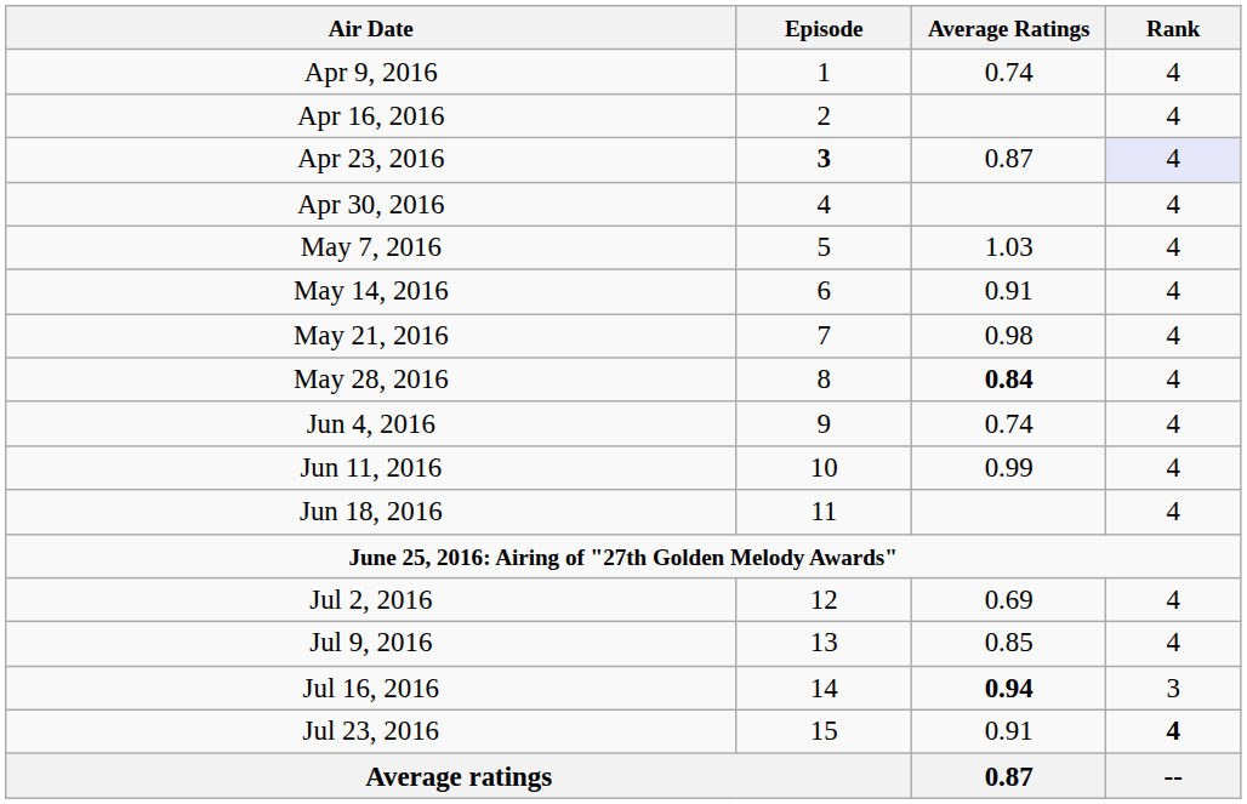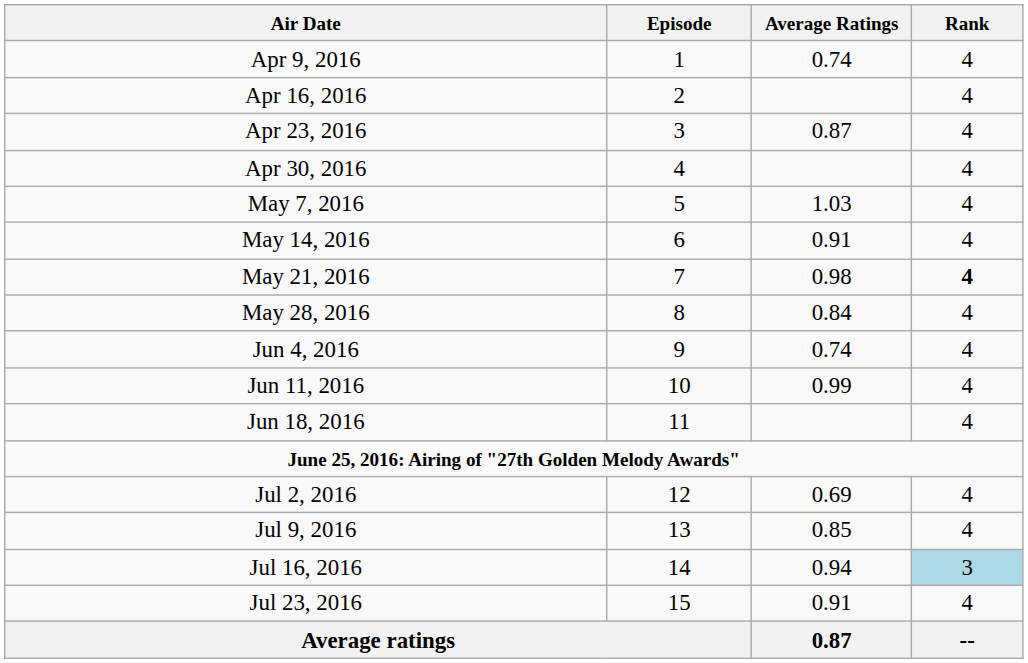Apr 23, 2016 | Episode: bold -> normal
Apr 23, 2016 | Rank: lavender background -> no background
May 21, 2016 | Rank: normal -> bold
May 28, 2016 | Average Ratings: bold -> normal
Jul 16, 2016 | Average Ratings: bold -> normal
Jul 16, 2016 | Rank: no background -> lightblue background
Jul 23, 2016 | Rank: bold -> normal
